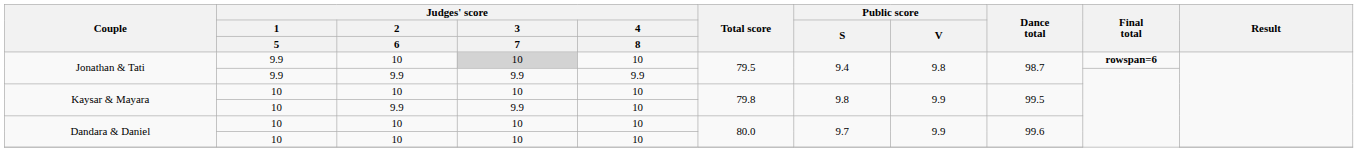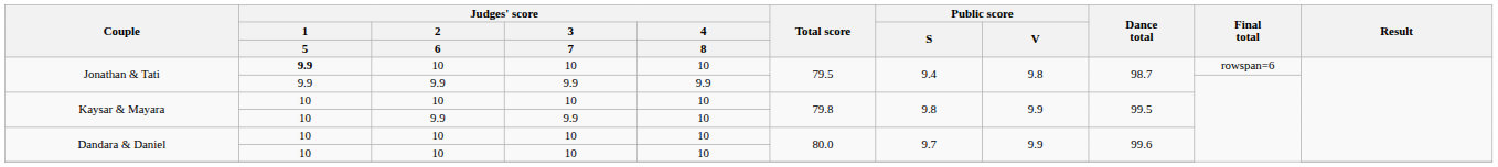Jonathan & Tati / 10 | Judges' score / 1 / 5: normal -> bold
Jonathan & Tati / 10 | Judges' score / 3 / 7: lightgrey background -> no background
Jonathan & Tati / 10 | Final total: bold -> normal
